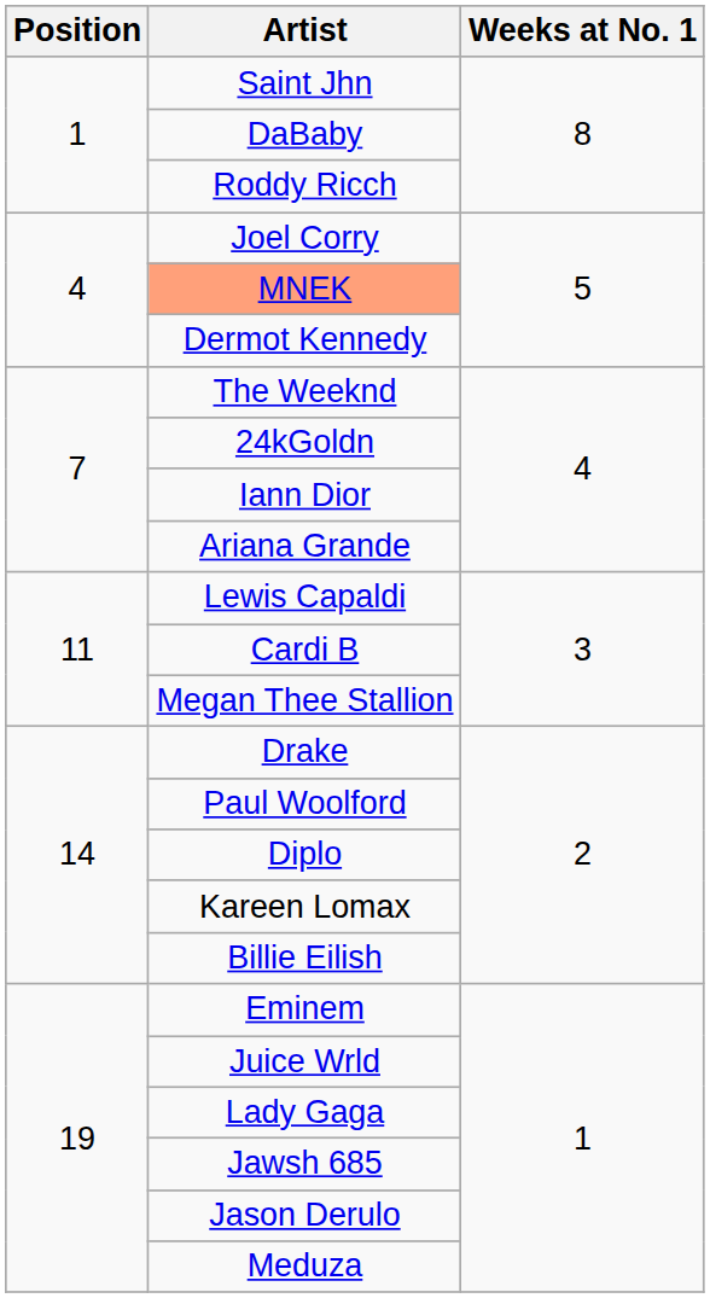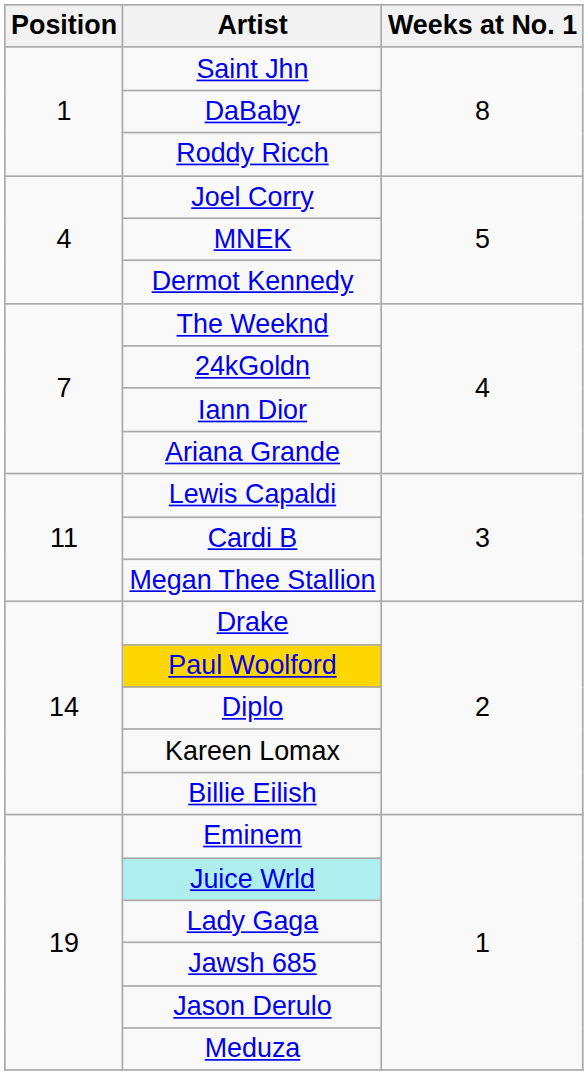MNEK | Artist: lightsalmon background -> no background
Paul Woolford | Artist: no background -> gold background
Juice Wrld | Artist: no background -> paleturquoise background
